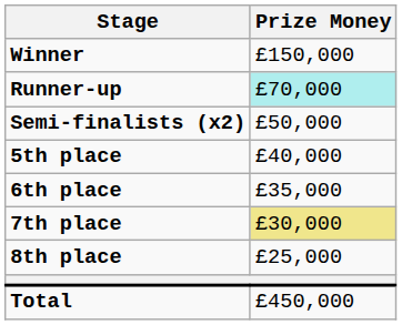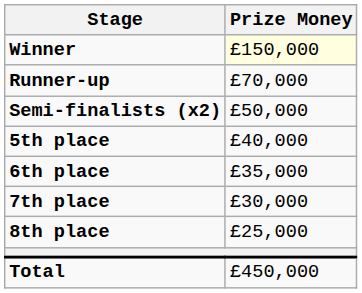Winner | Prize Money: no background -> lightyellow background
Runner-up | Prize Money: paleturquoise background -> no background
7th place | Prize Money: khaki background -> no background
